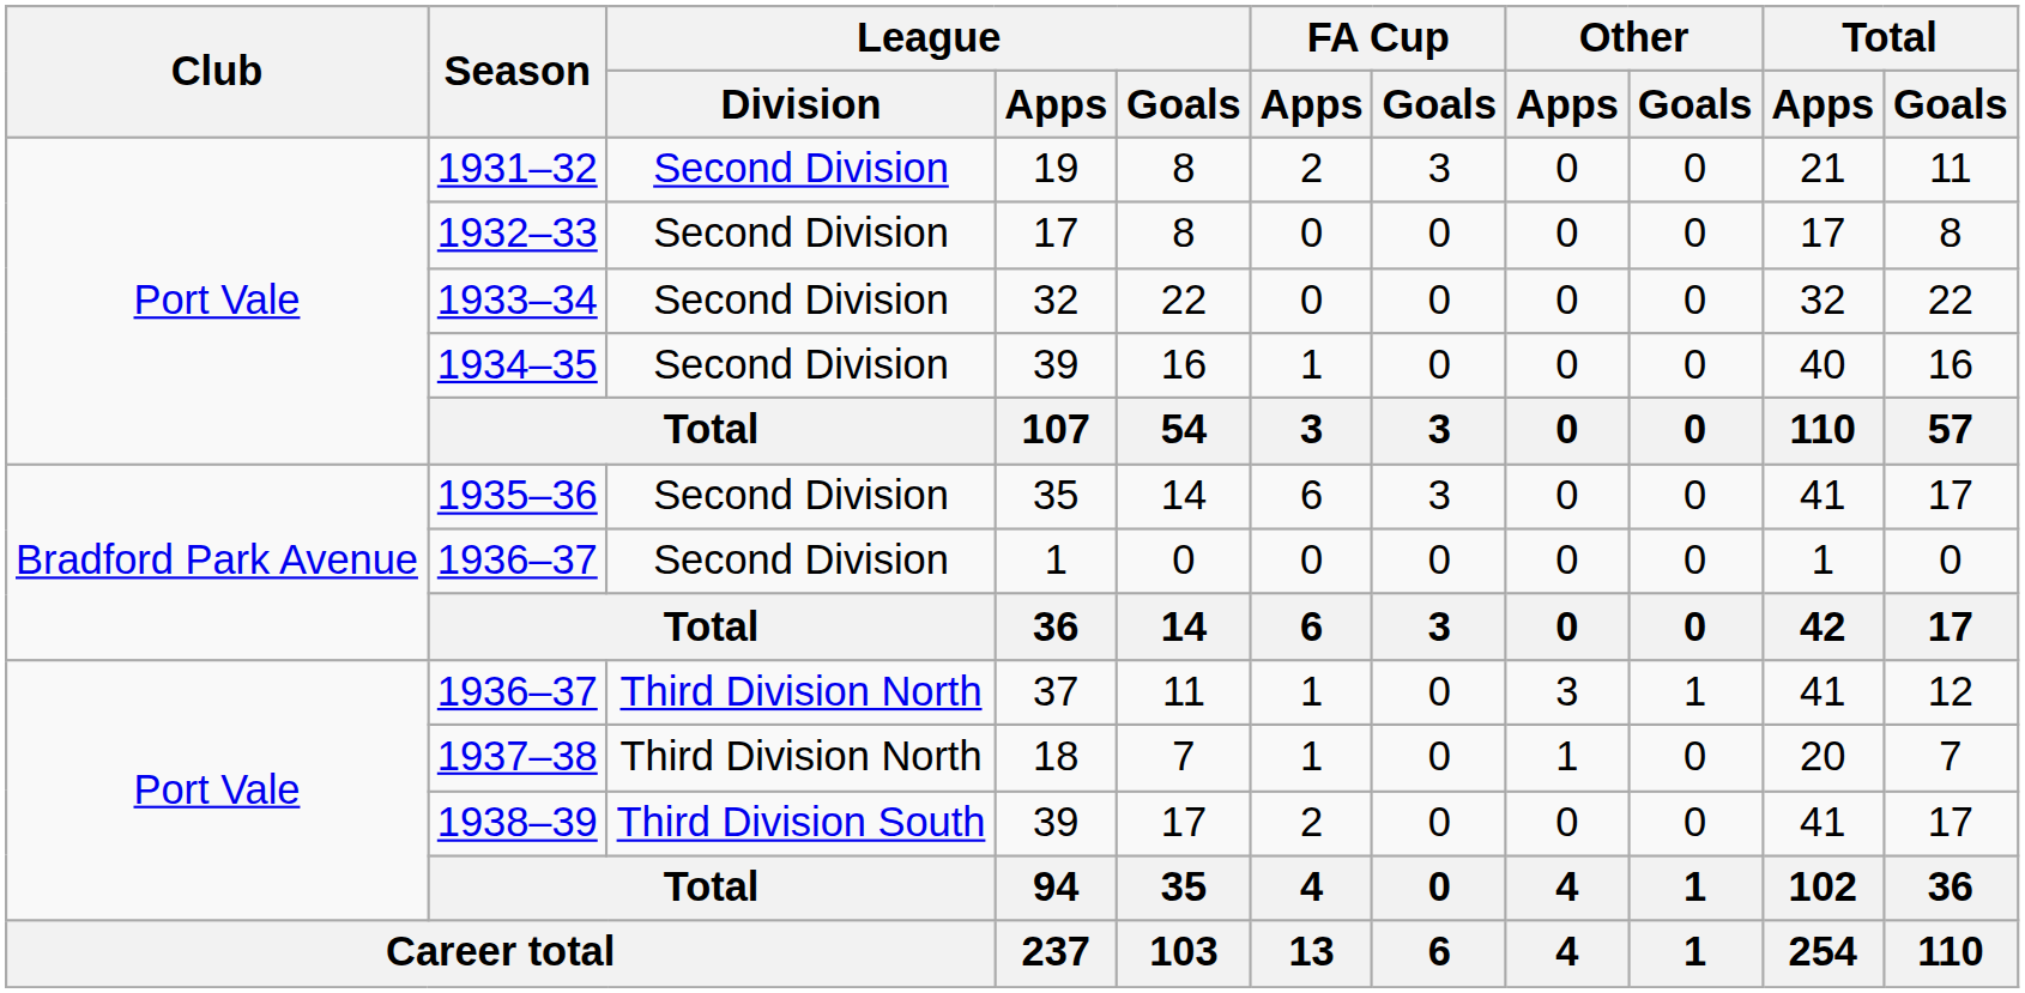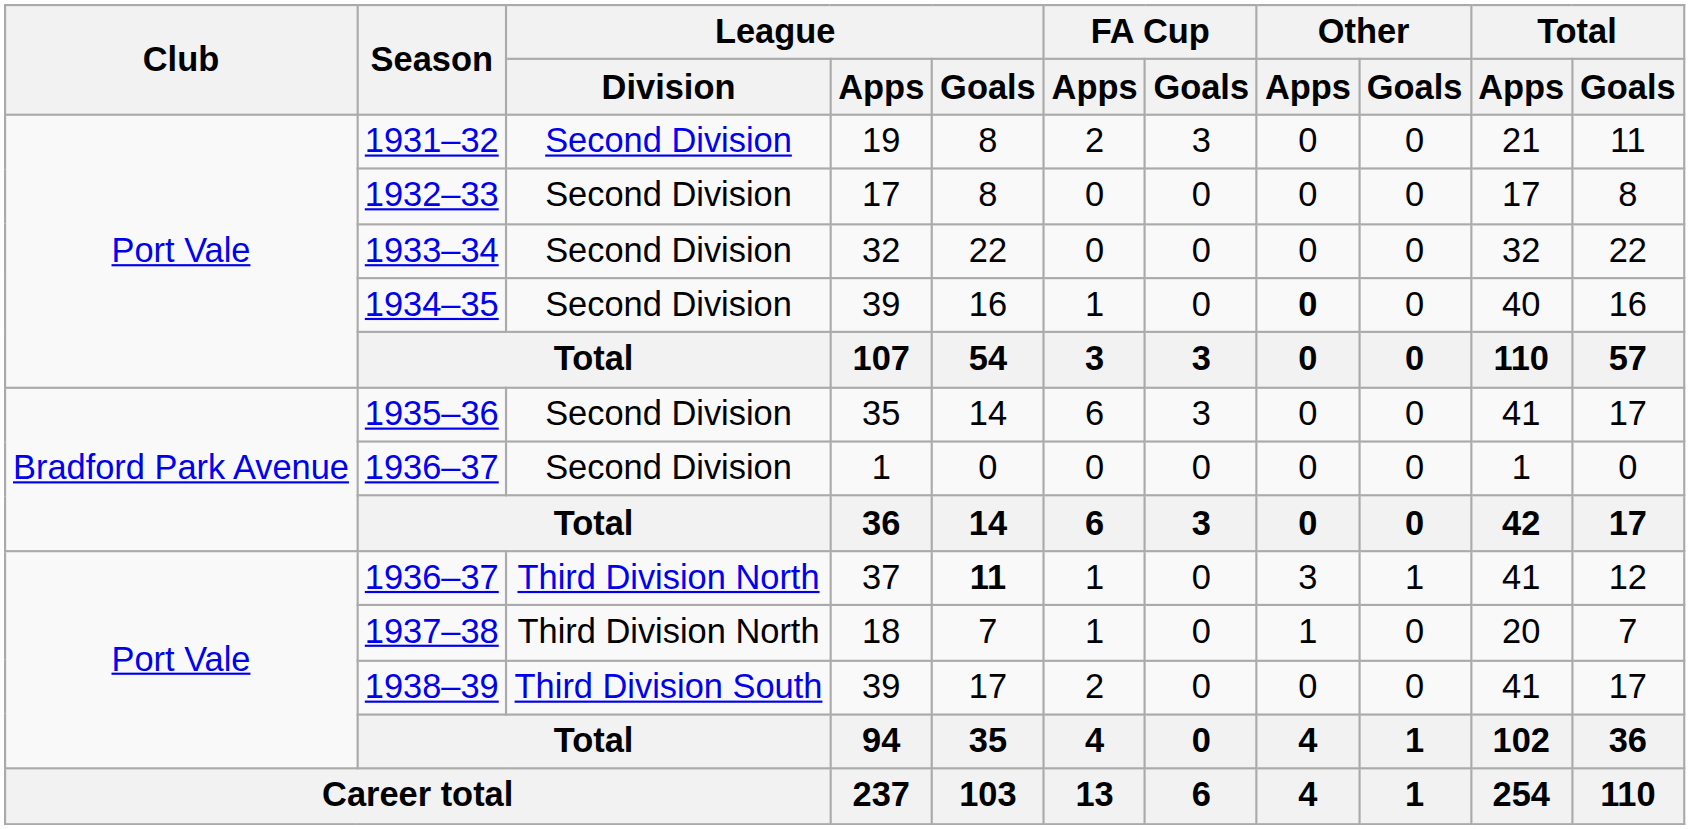1934–35 | Other / Apps: normal -> bold
1936–37 / 37 | League / Goals: normal -> bold
